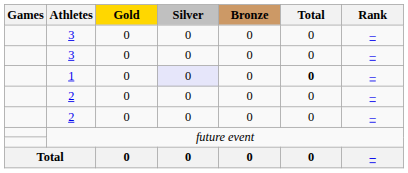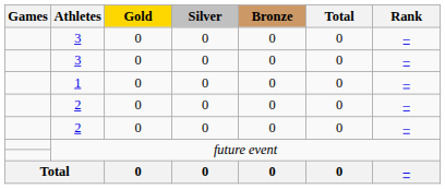1 | Silver: lavender background -> no background
1 | Total: bold -> normal
